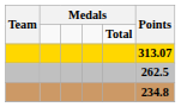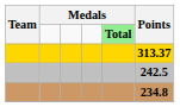row 2 | column 5: no background -> lightgreen background
row 3 | Points: 313.07 -> 313.37
row 4 | Points: 262.5 -> 242.5
